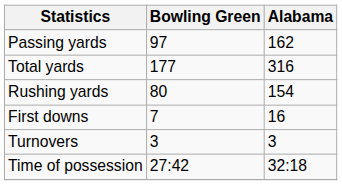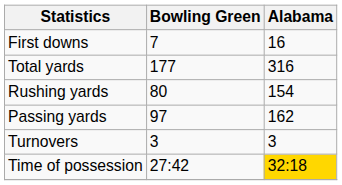rows swapped: First downs <-> Passing yards
Time of possession | Alabama: no background -> gold background
